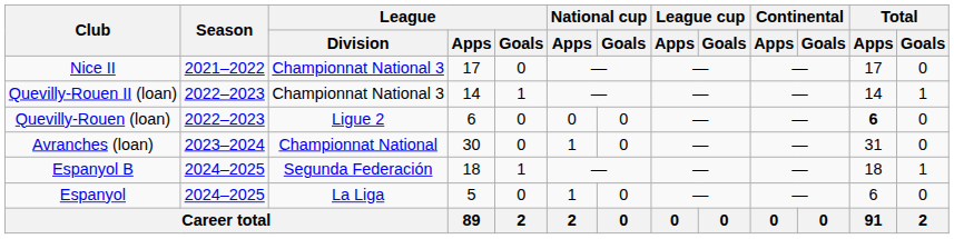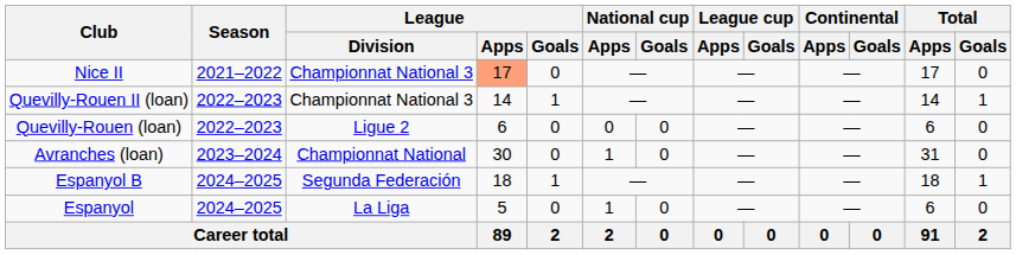Nice II | League / Apps: no background -> lightsalmon background
Quevilly-Rouen (loan) | Total / Apps: bold -> normal
